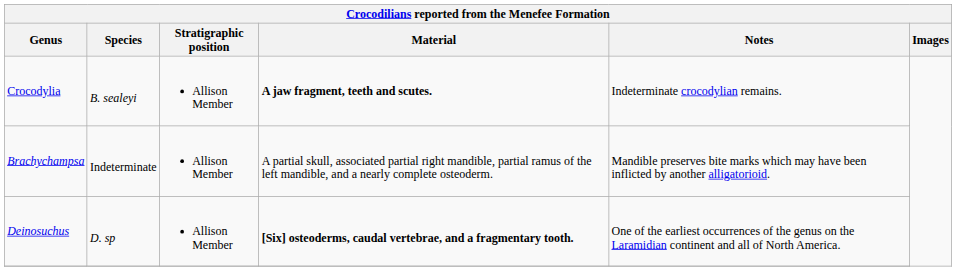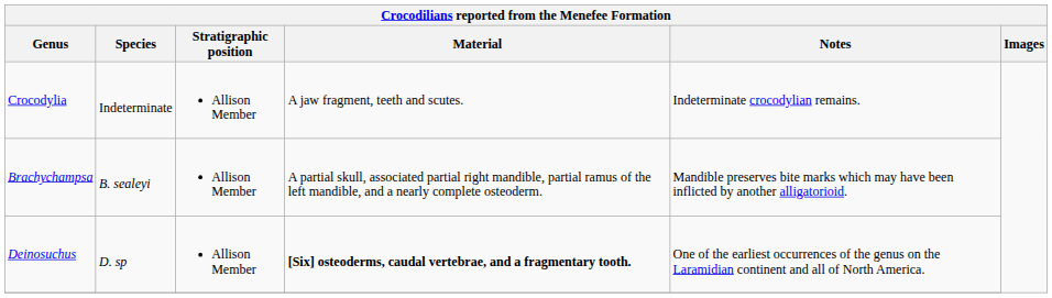Crocodylia | Species: B. sealeyi -> Indeterminate
Crocodylia | Material: bold -> normal
Brachychampsa | Species: Indeterminate -> B. sealeyi
